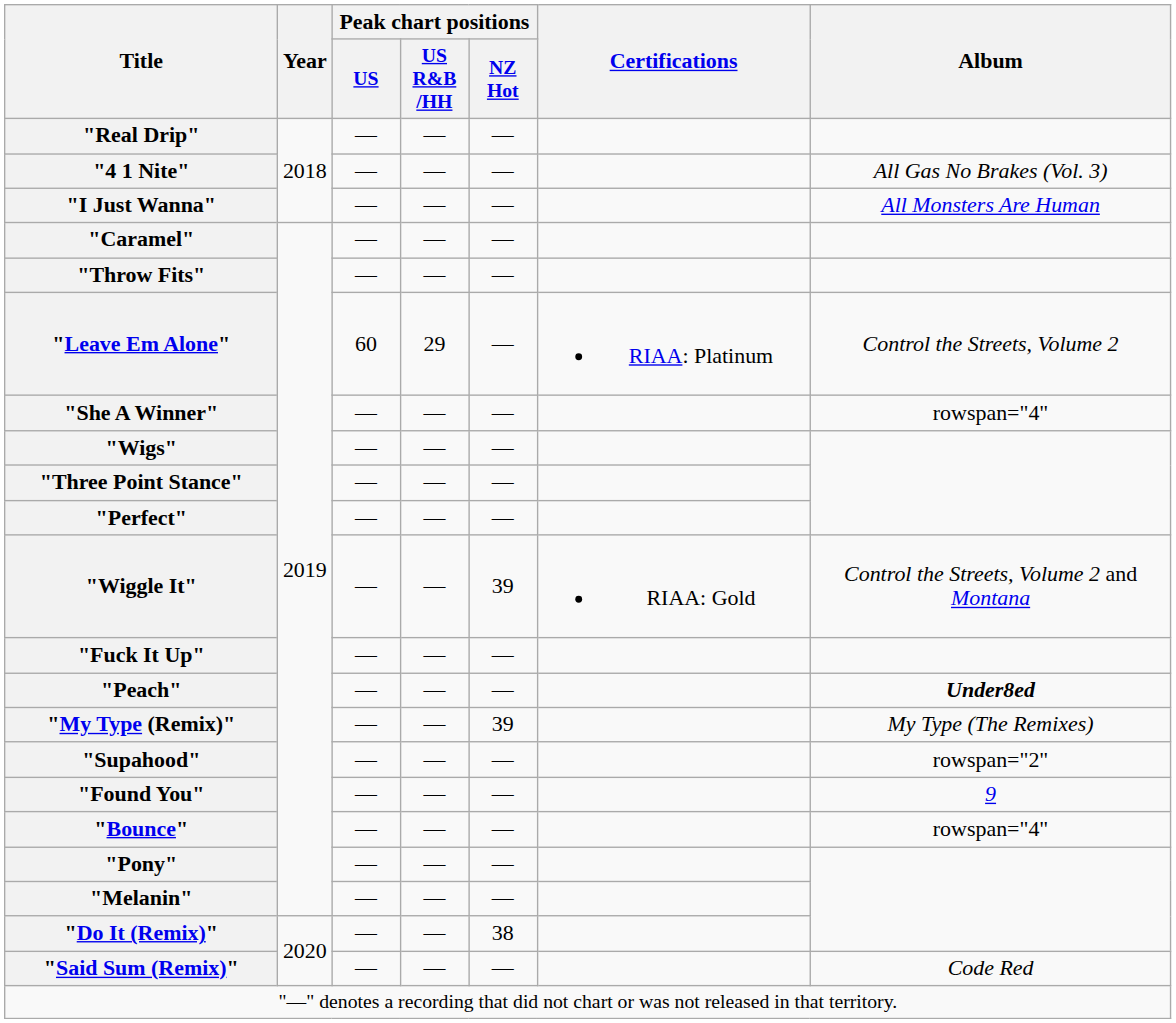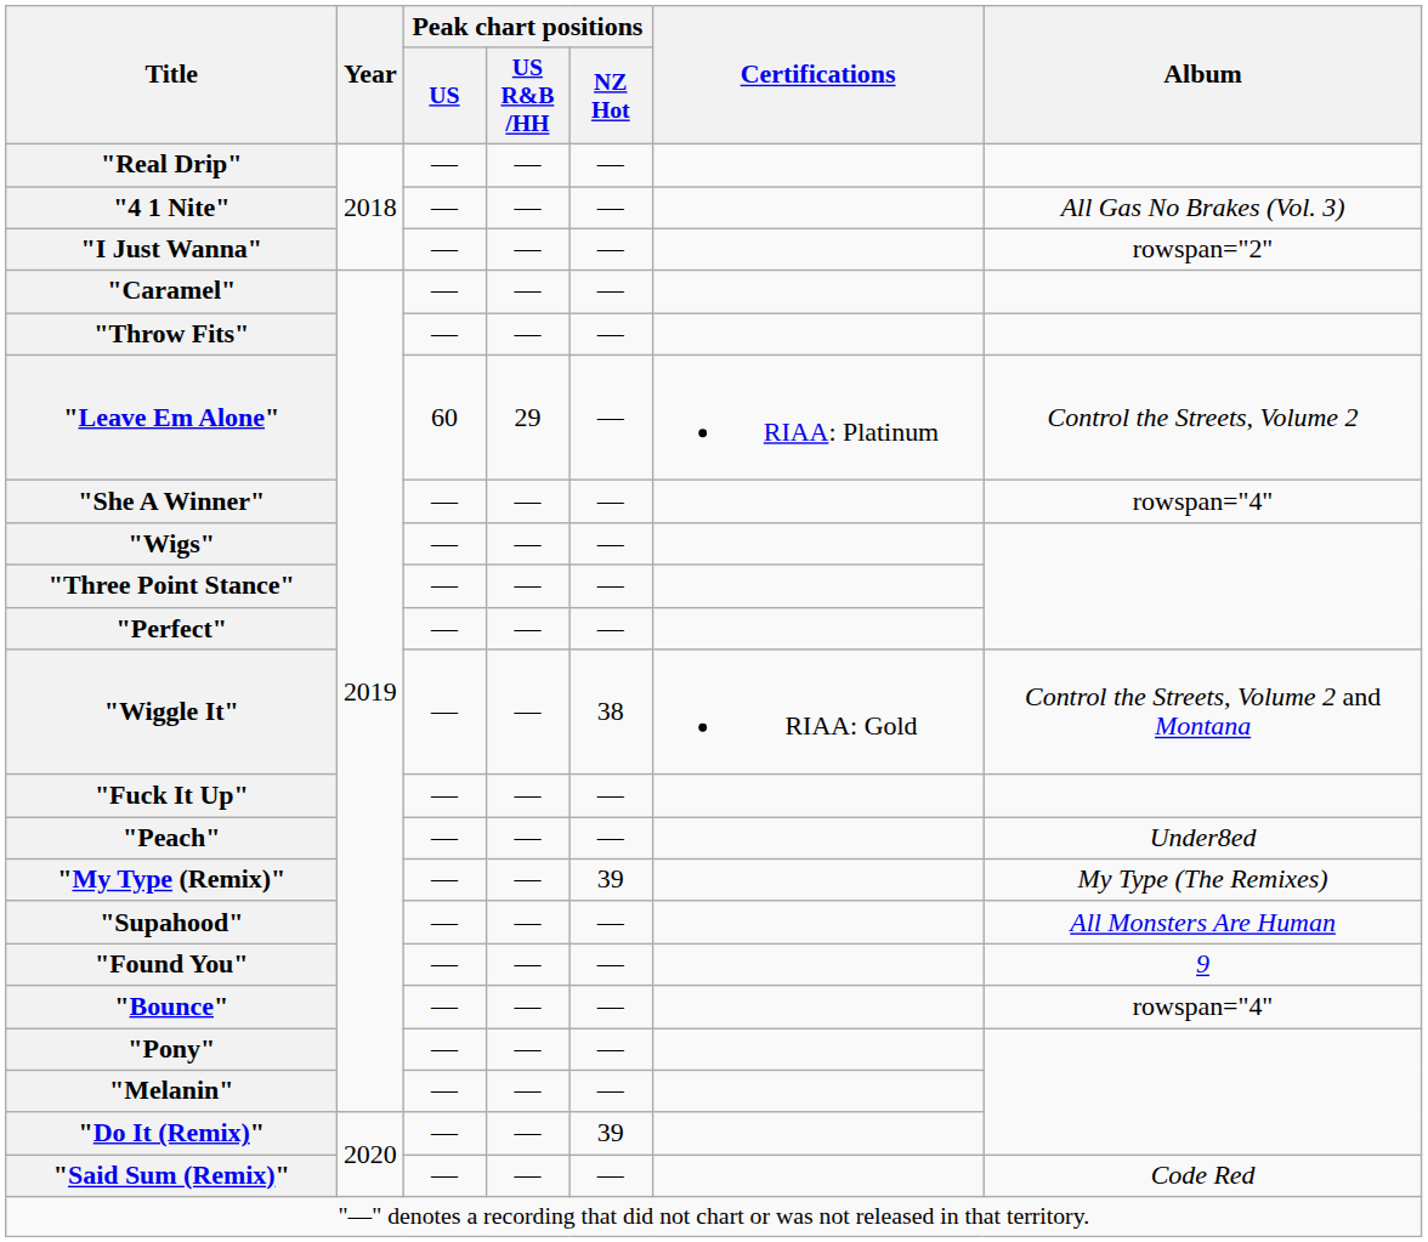"I Just Wanna" | Album: All Monsters Are Human -> rowspan="2"
"Wiggle It" | Peak chart positions / NZ Hot: 39 -> 38
"Peach" | Album: bold -> normal
"Supahood" | Album: rowspan="2" -> All Monsters Are Human
"Do It (Remix)" | Peak chart positions / NZ Hot: 38 -> 39
